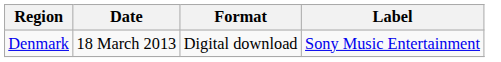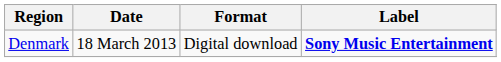Denmark | Label: normal -> bold
